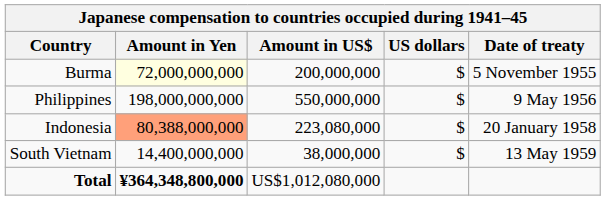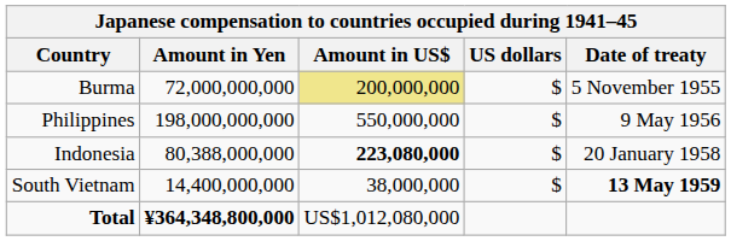Burma | Amount in Yen: lightyellow background -> no background
Burma | Amount in US$: no background -> khaki background
Indonesia | Amount in Yen: lightsalmon background -> no background
Indonesia | Amount in US$: normal -> bold
South Vietnam | Date of treaty: normal -> bold
